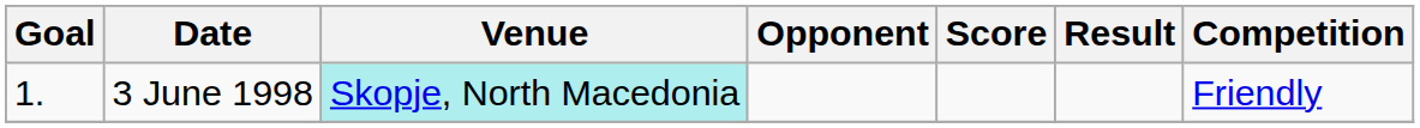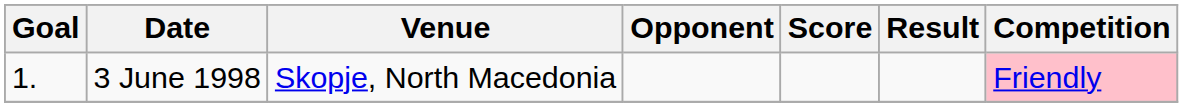3 June 1998 | Venue: paleturquoise background -> no background
3 June 1998 | Competition: no background -> pink background
